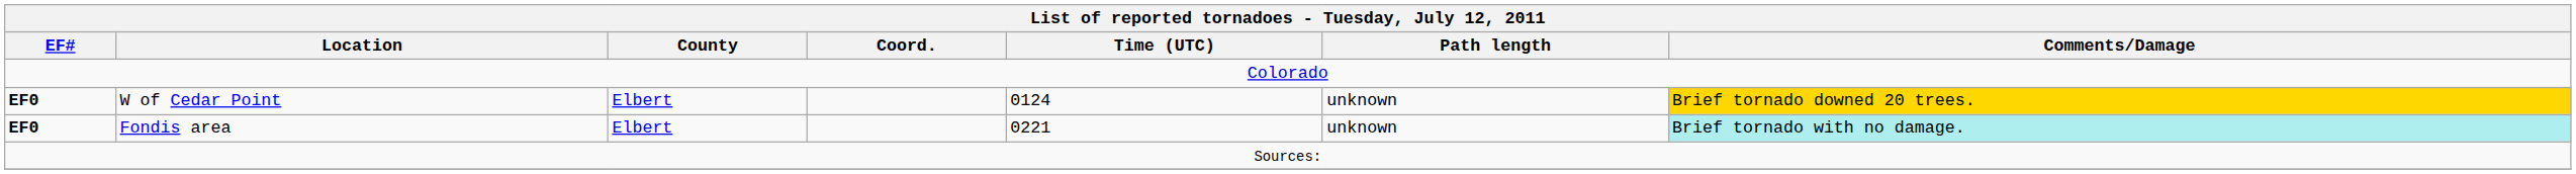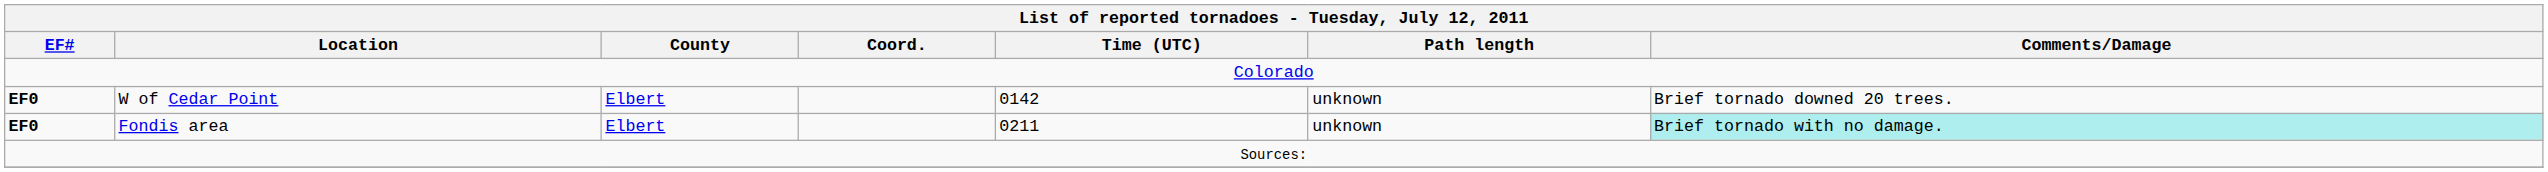W of Cedar Point | Time (UTC): 0124 -> 0142
W of Cedar Point | Comments/Damage: gold background -> no background
Fondis area | Time (UTC): 0221 -> 0211
